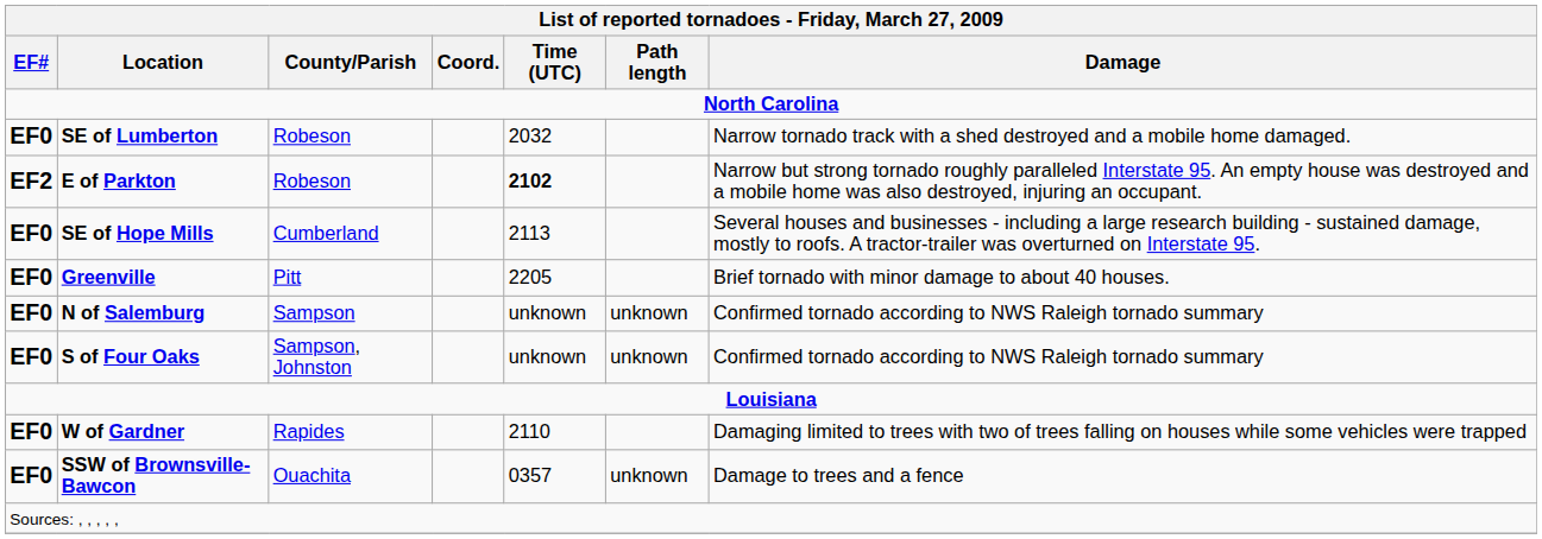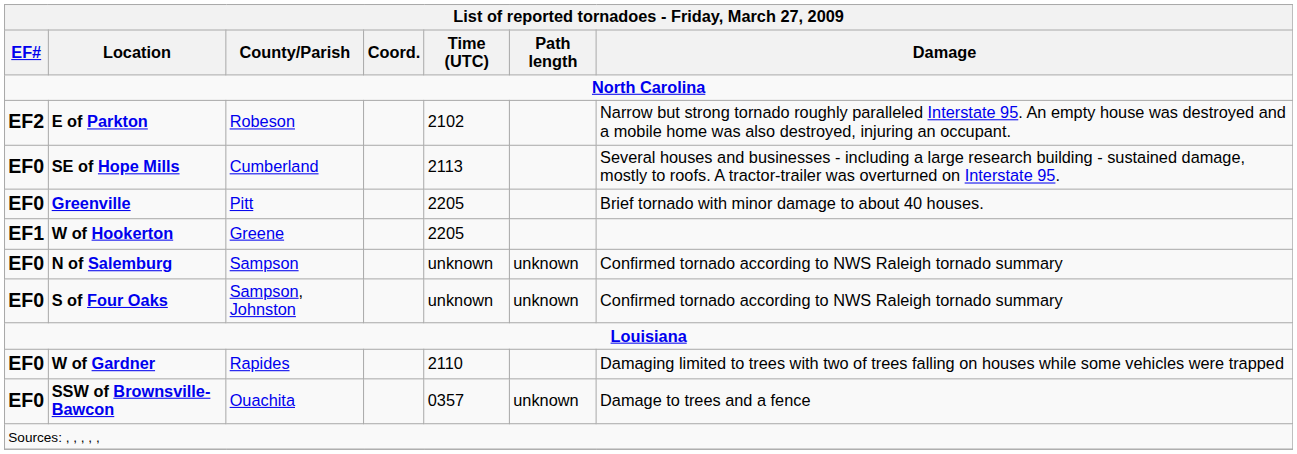- row: EF0 | SE of Lumberton | Robeson | 2032 | Narrow tornado track with a shed destroyed and a mobile home damaged.
E of Parkton | Time (UTC): bold -> normal
+ row: EF1 | W of Hookerton | Greene | 2205
